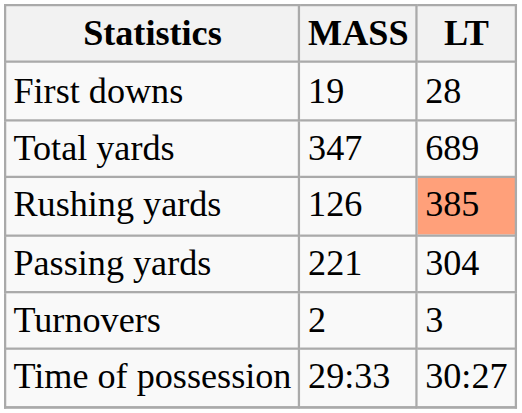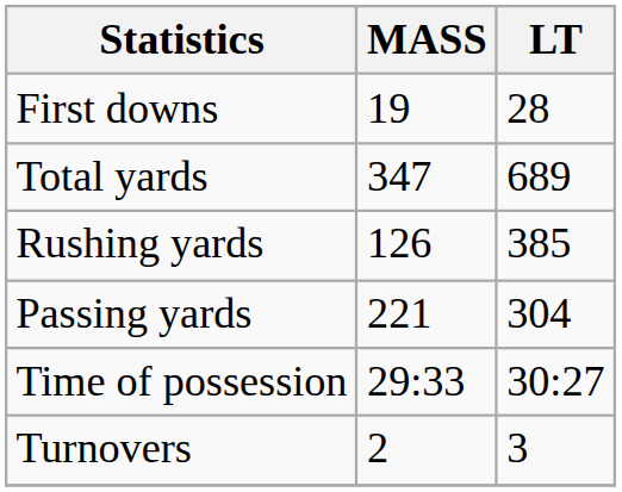Rushing yards | LT: lightsalmon background -> no background
rows swapped: Turnovers <-> Time of possession
